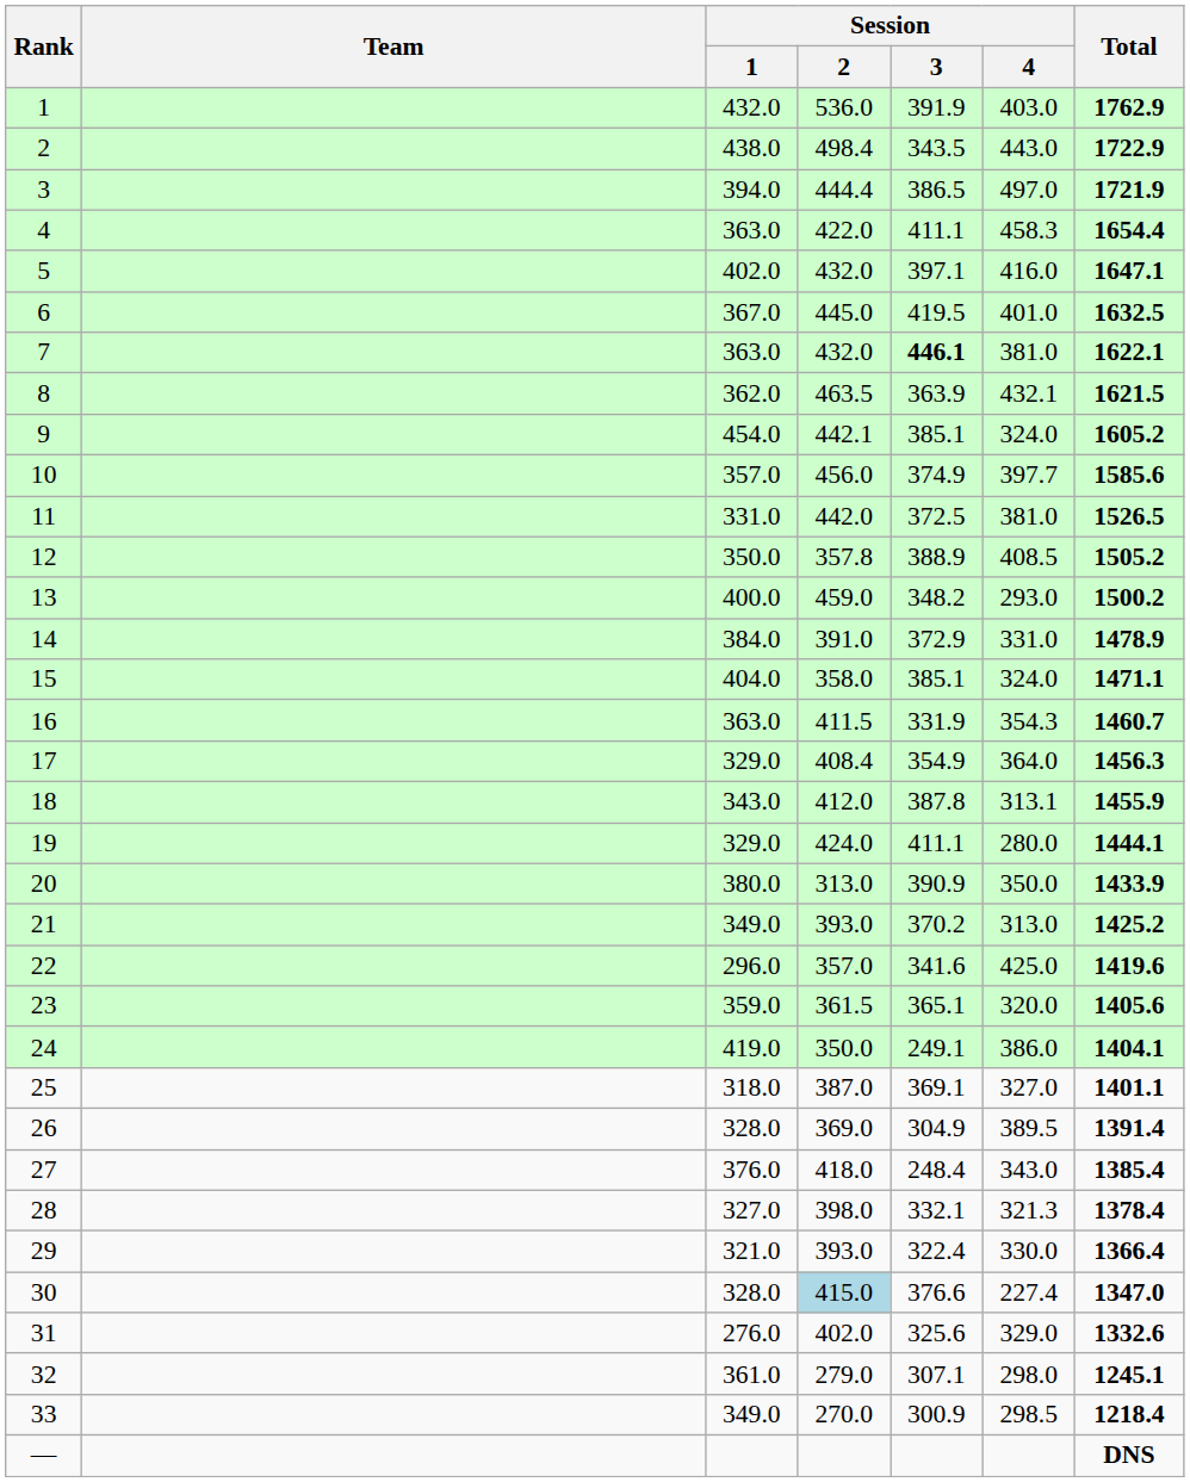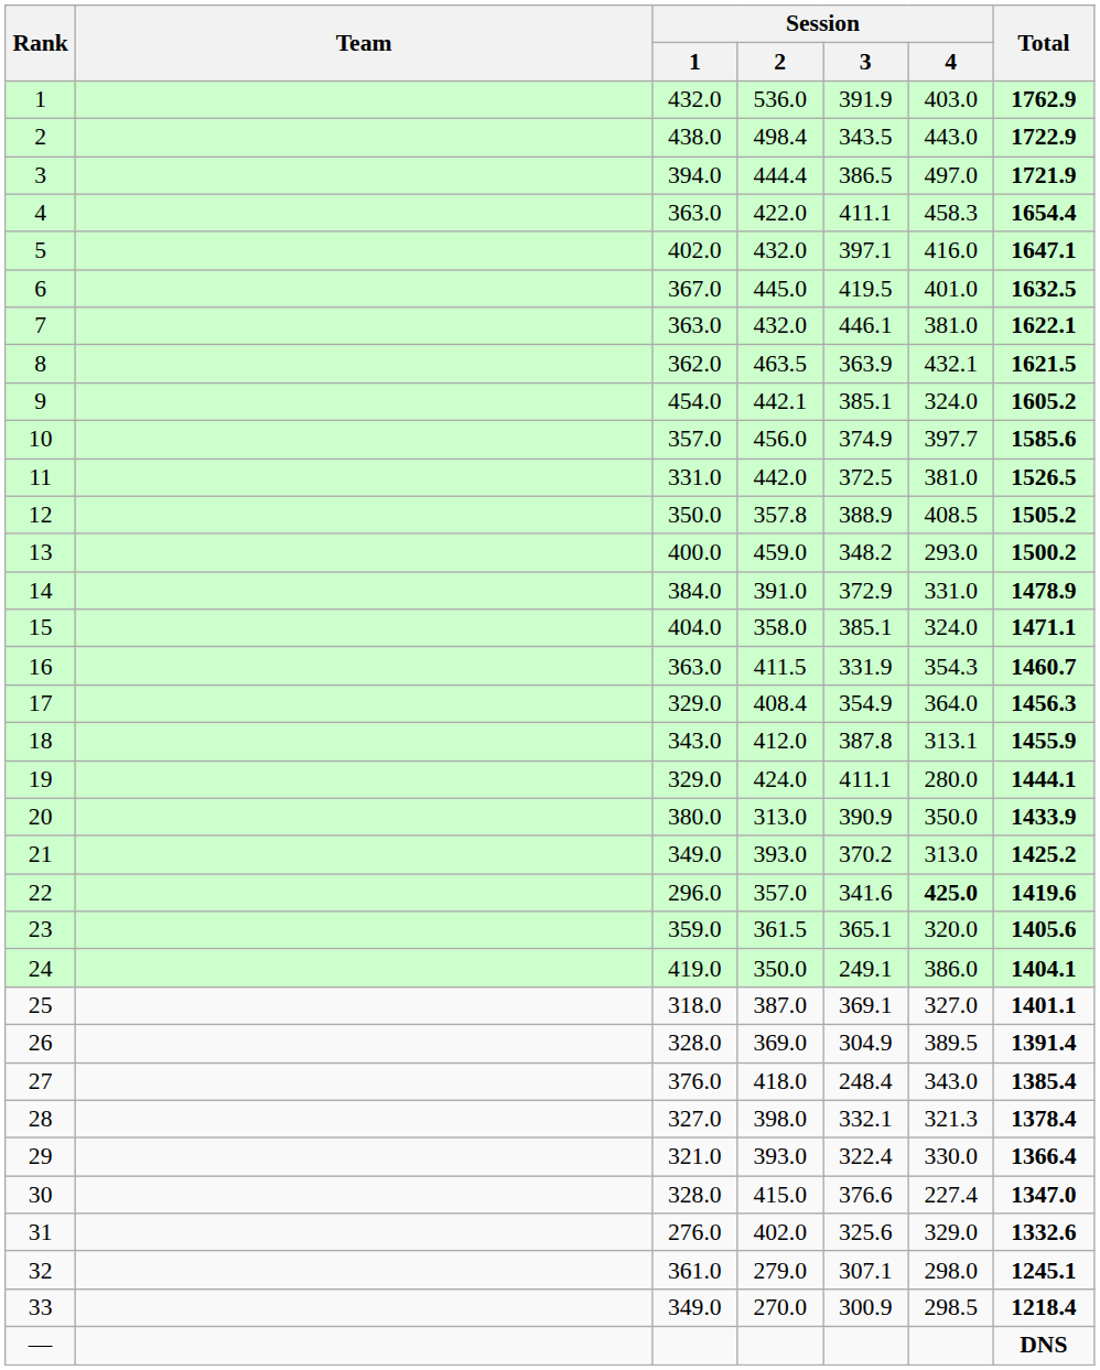7 | Session / 3: bold -> normal
22 | Session / 4: normal -> bold
30 | Session / 2: lightblue background -> no background
